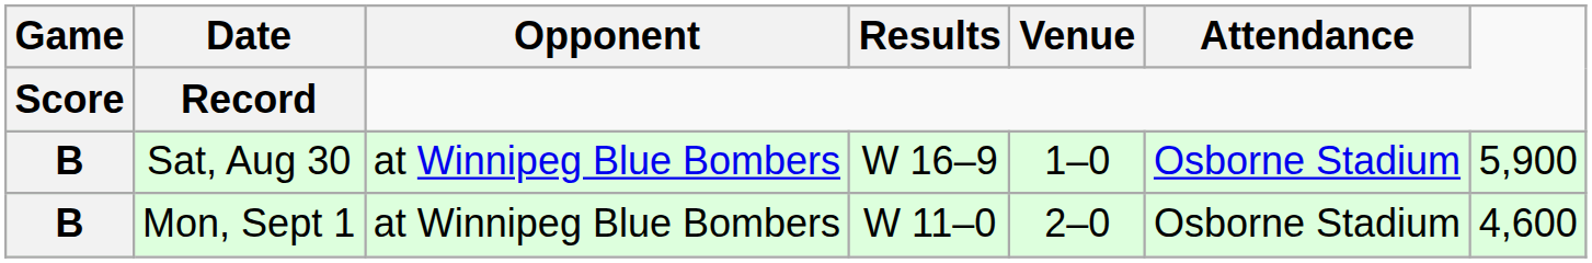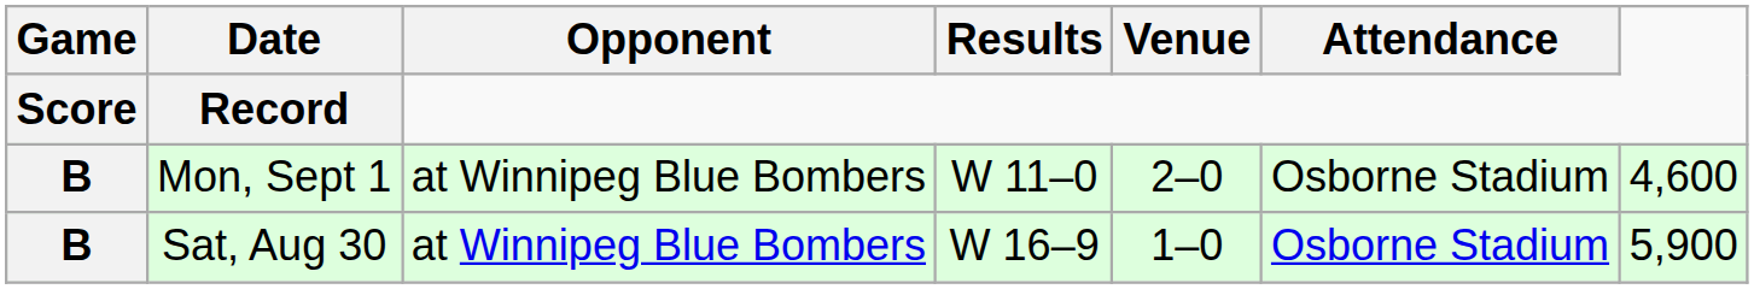rows swapped: Sat, Aug 30 <-> Mon, Sept 1
